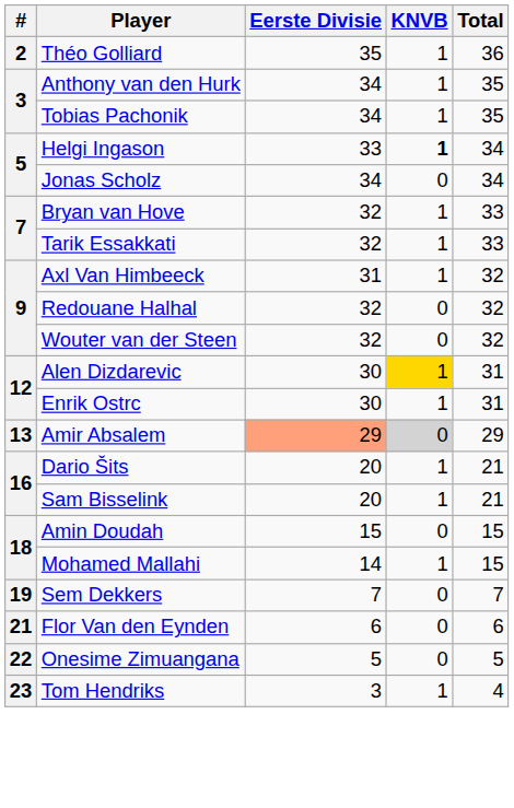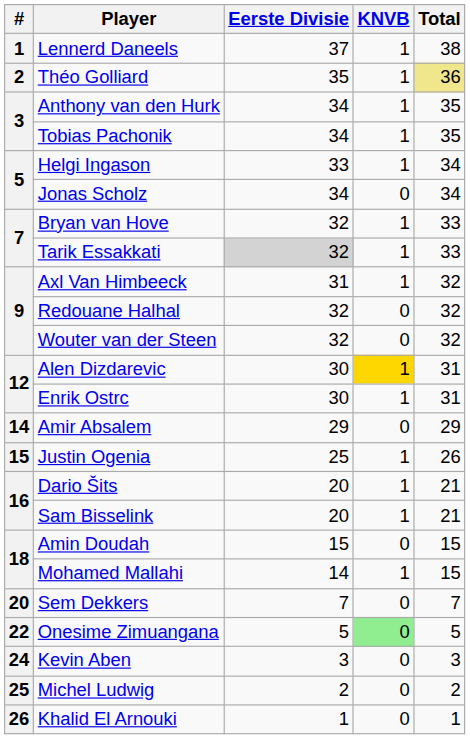+ row: 1 | Lennerd Daneels | 37 | 1 | 38
Théo Golliard | Total: no background -> khaki background
Helgi Ingason | KNVB: bold -> normal
Tarik Essakkati | Eerste Divisie: no background -> lightgrey background
Amir Absalem | #: 13 -> 14
Amir Absalem | Eerste Divisie: lightsalmon background -> no background
Amir Absalem | KNVB: lightgrey background -> no background
+ row: 15 | Justin Ogenia | 25 | 1 | 26
Sem Dekkers | #: 19 -> 20
- row: 21 | Flor Van den Eynden | 6 | 0 | 6
Onesime Zimuangana | KNVB: no background -> lightgreen background
- row: 23 | Tom Hendriks | 3 | 1 | 4
+ row: 24 | Kevin Aben | 3 | 0 | 3
+ row: 25 | Michel Ludwig | 2 | 0 | 2
+ row: 26 | Khalid El Arnouki | 1 | 0 | 1
